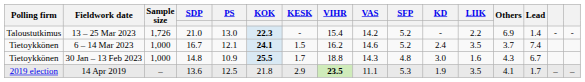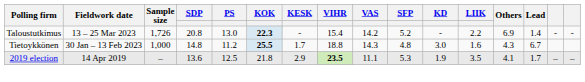13 – 25 Mar 2023 | SDP: 21.0 -> 20.8
- row: Tietoykkönen | 6 – 14 Mar 2023 | 1,000 | 16.7 | 12.1 | 24.1 | 1.5 | 16.2 | 14.6 | 5.2 | 2.4 | 3.5 | 3.7 | 7.4
30 Jan – 13 Feb 2023 | PS: 10.9 -> 11.2
